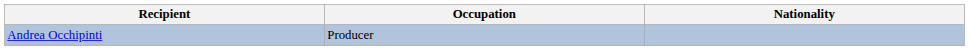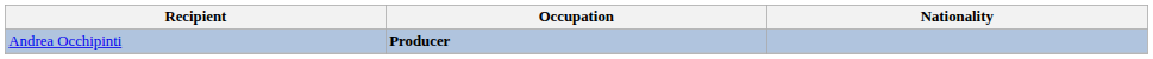Andrea Occhipinti | Occupation: normal -> bold
